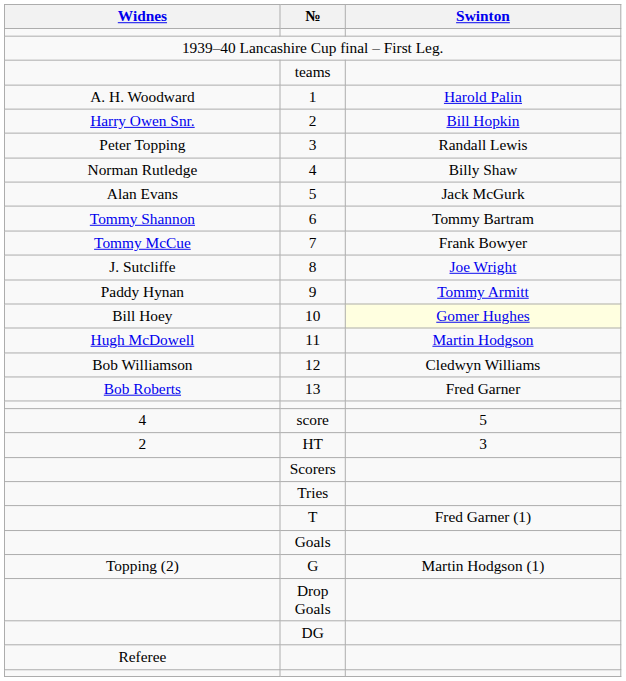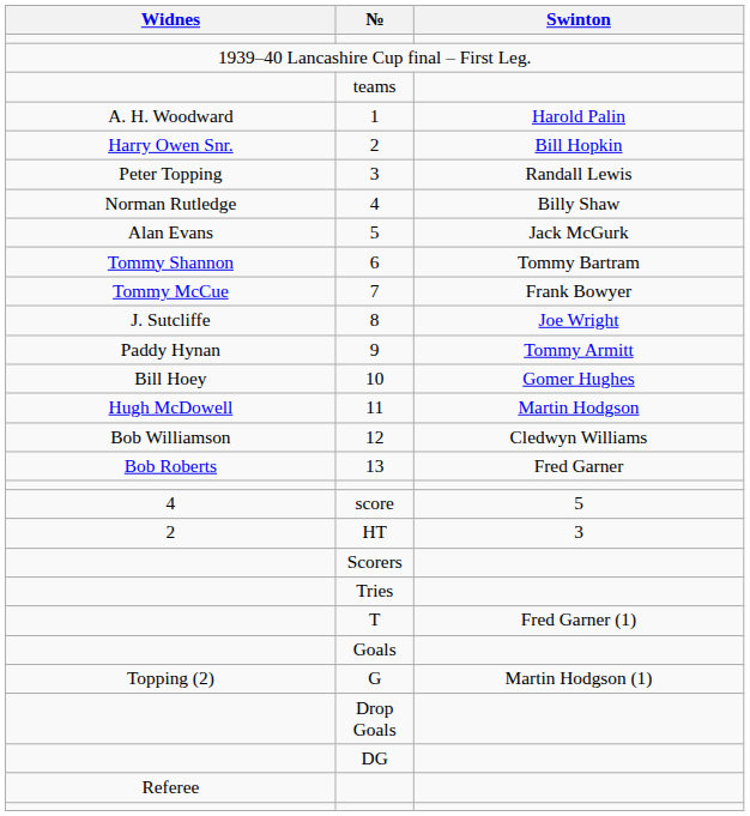10 | Swinton: lightyellow background -> no background
